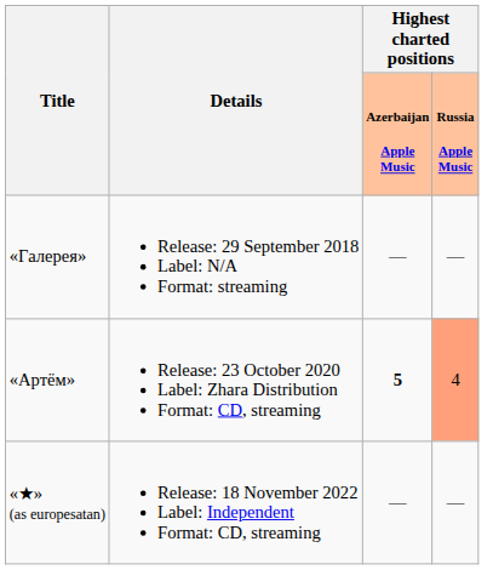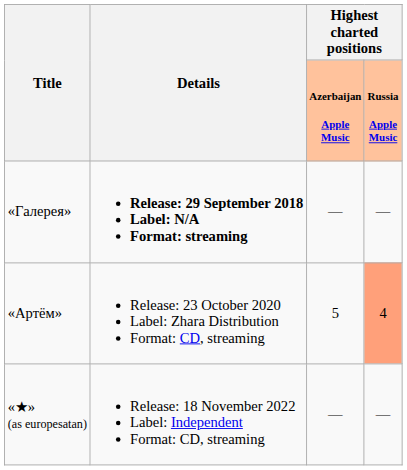«Галерея» | Details: normal -> bold
«Артём» | Highest charted positions / Azerbaijan Apple Music: bold -> normal
